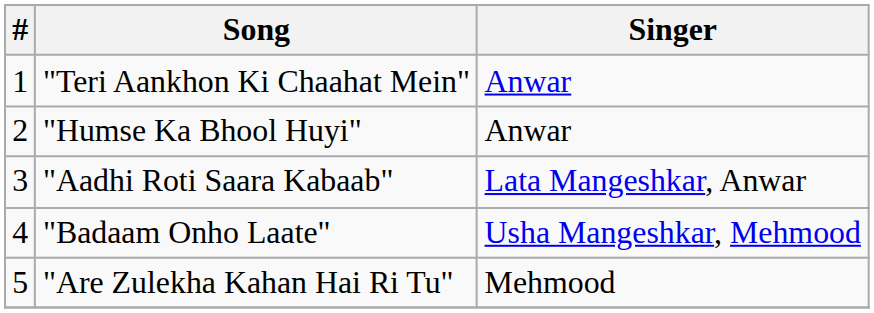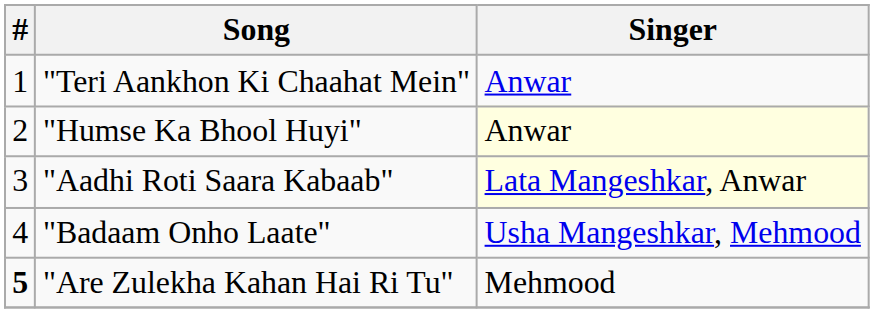"Humse Ka Bhool Huyi" | Singer: no background -> lightyellow background
"Aadhi Roti Saara Kabaab" | Singer: no background -> lightyellow background
"Are Zulekha Kahan Hai Ri Tu" | #: normal -> bold
